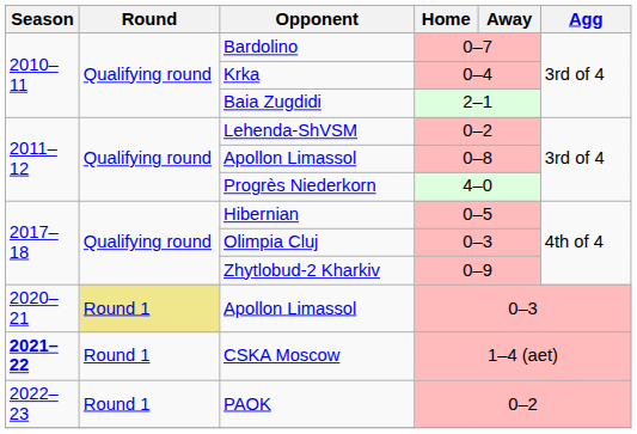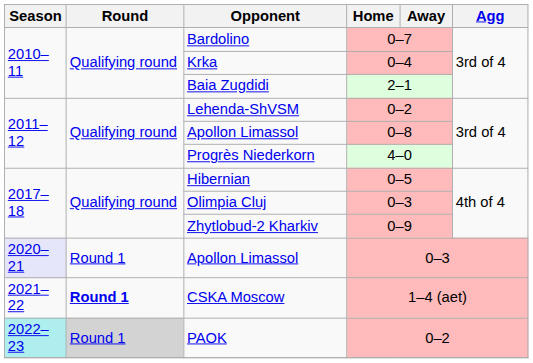Apollon Limassol / 0–3 | Season: no background -> lavender background
Apollon Limassol / 0–3 | Round: khaki background -> no background
CSKA Moscow | Season: bold -> normal
CSKA Moscow | Round: normal -> bold
PAOK | Season: no background -> paleturquoise background
PAOK | Round: no background -> lightgrey background
